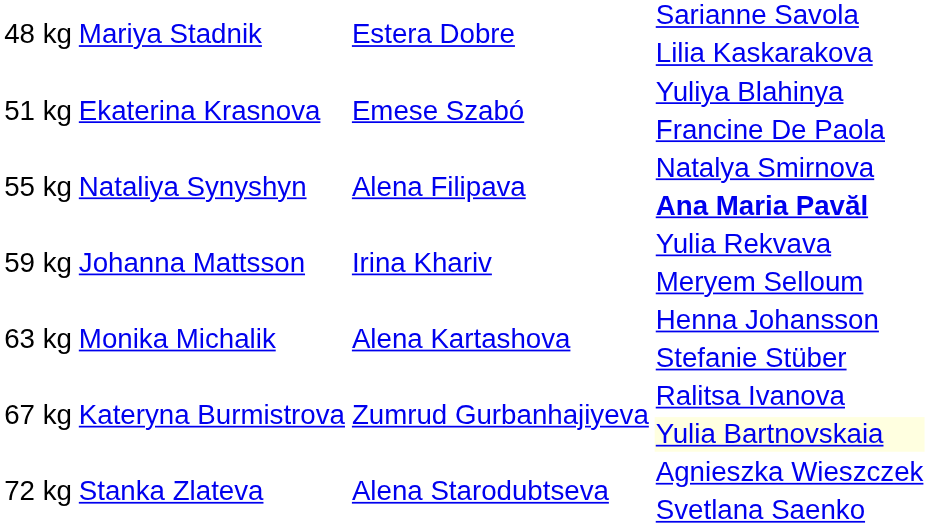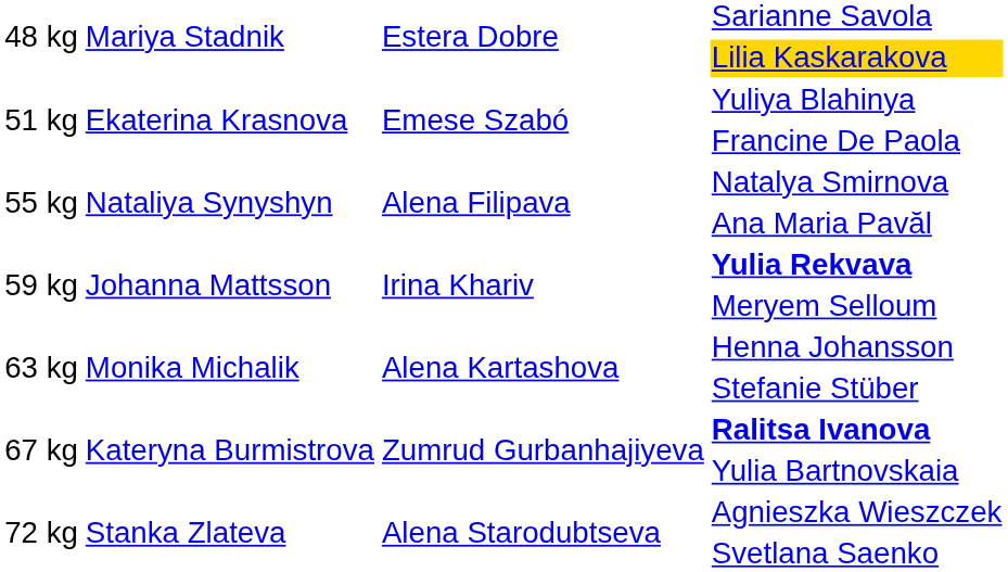Lilia Kaskarakova | column 4: no background -> gold background
Ana Maria Pavăl | column 4: bold -> normal
Yulia Rekvava | column 4: normal -> bold
Ralitsa Ivanova | column 4: normal -> bold
Yulia Bartnovskaia | column 4: lightyellow background -> no background
